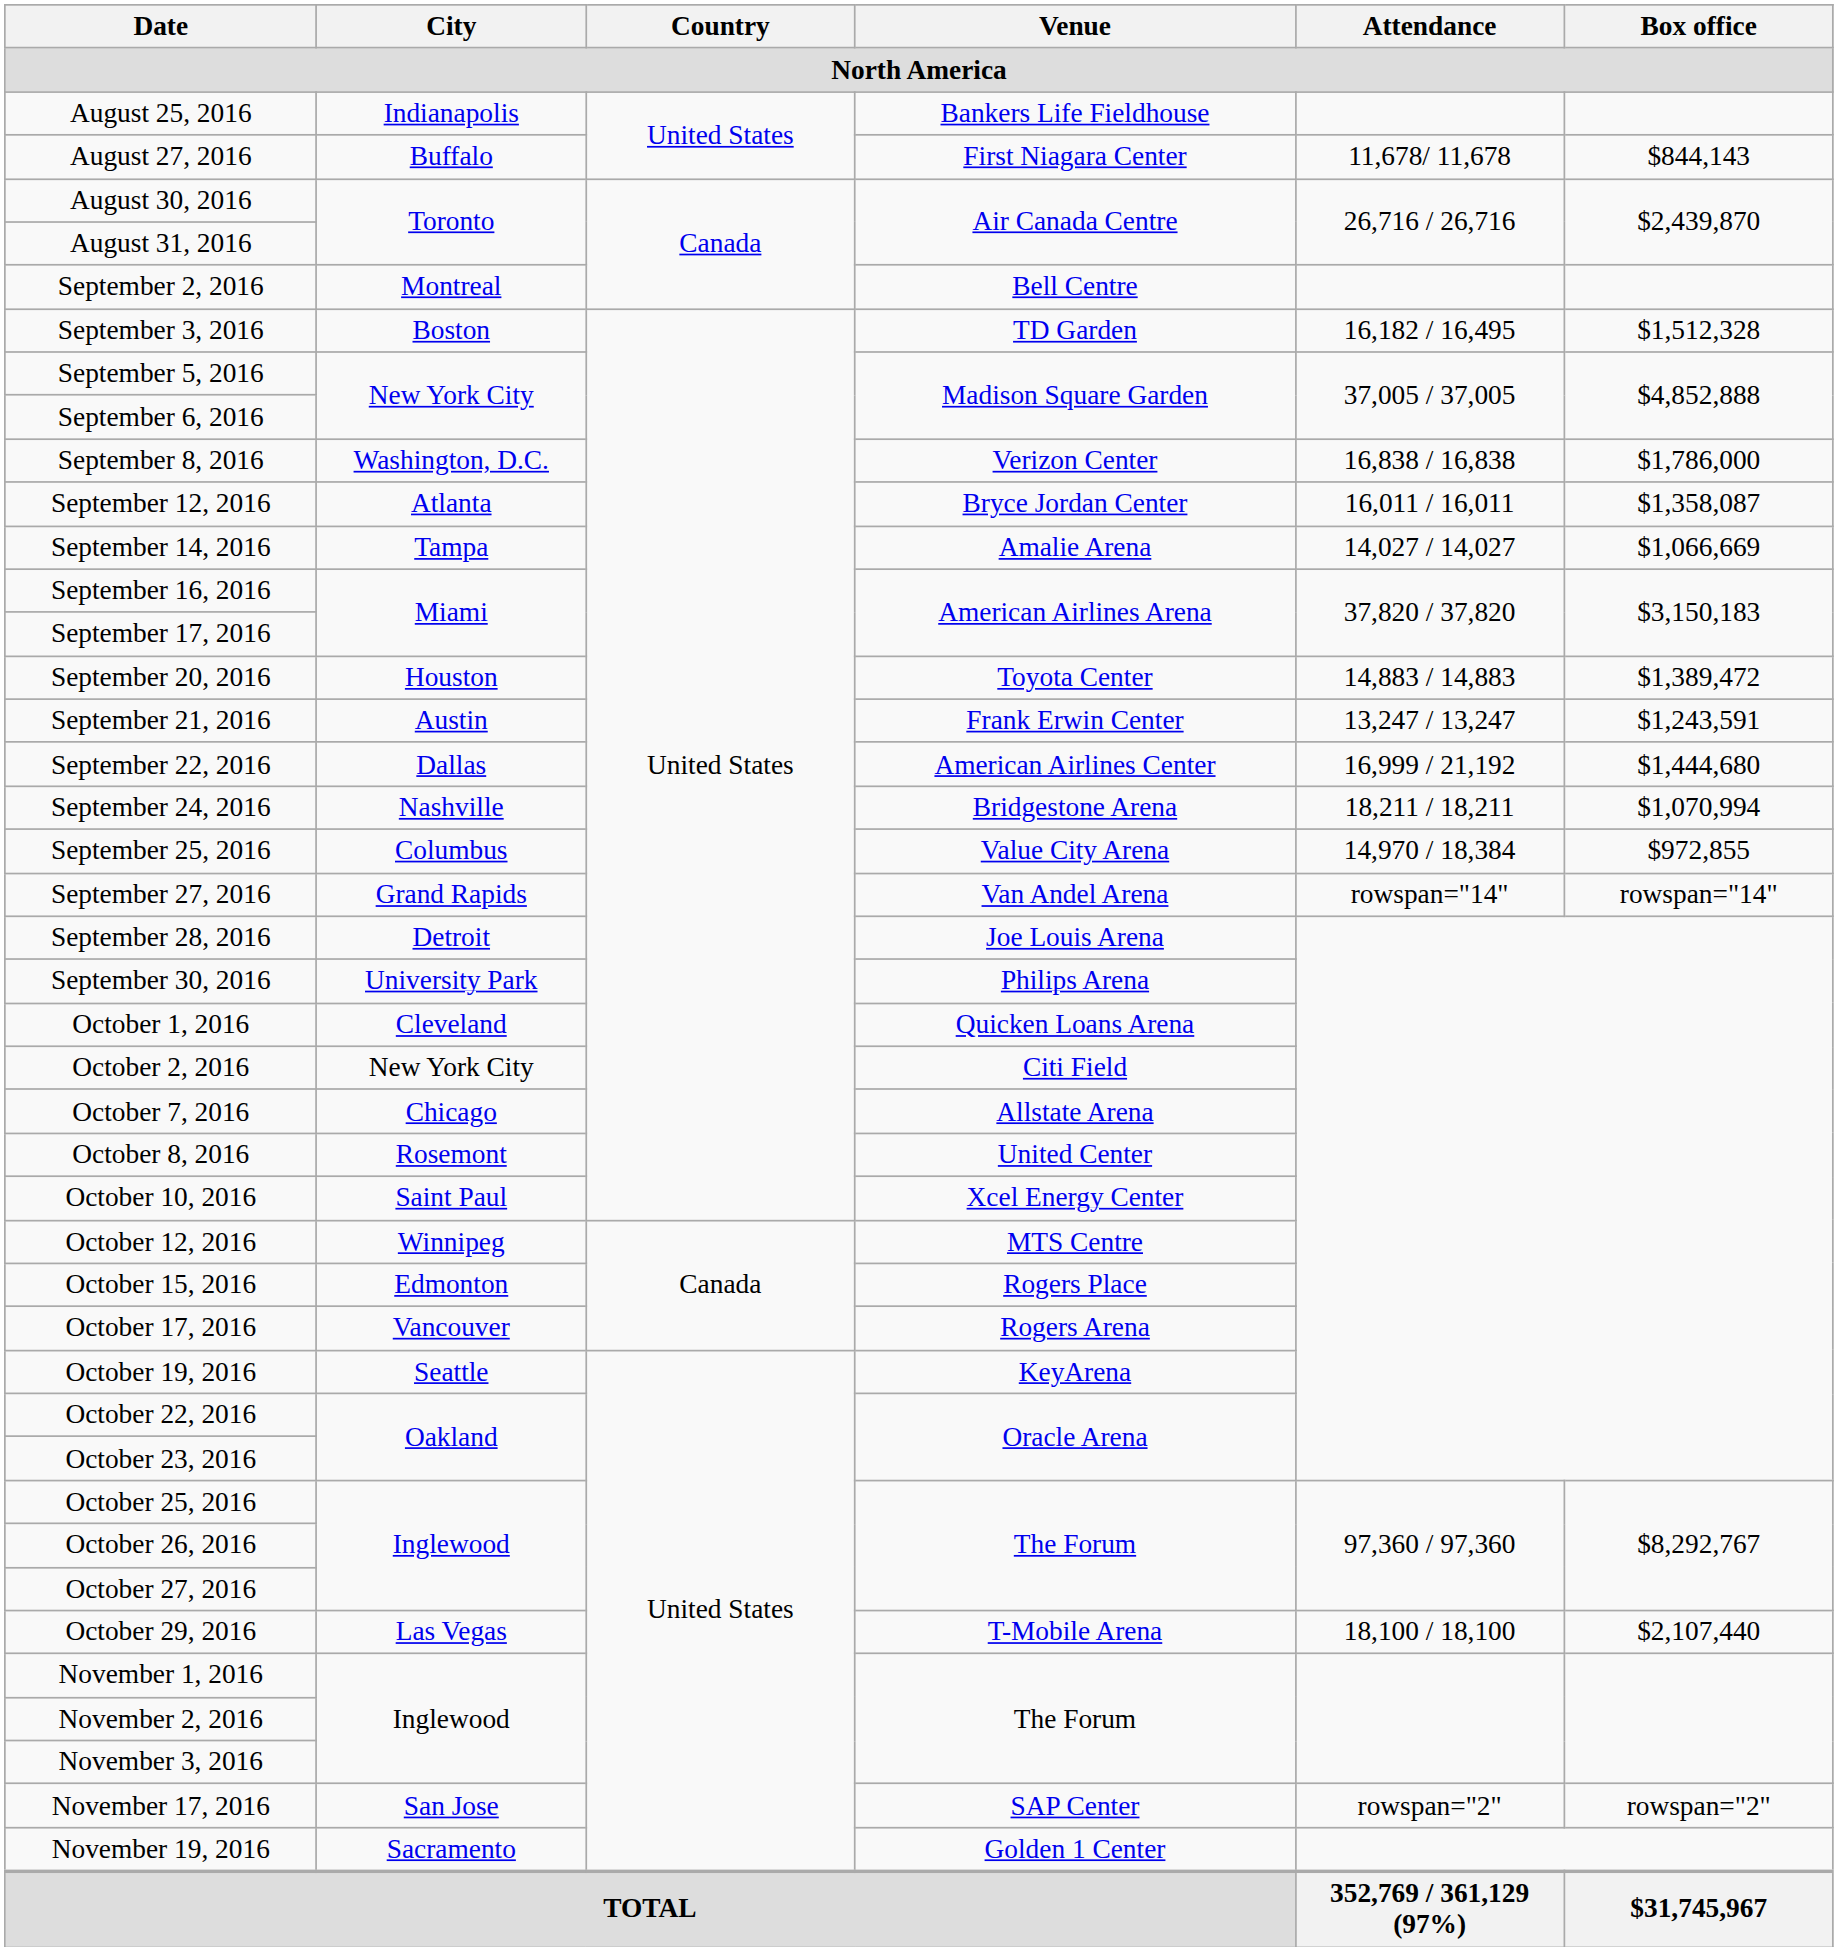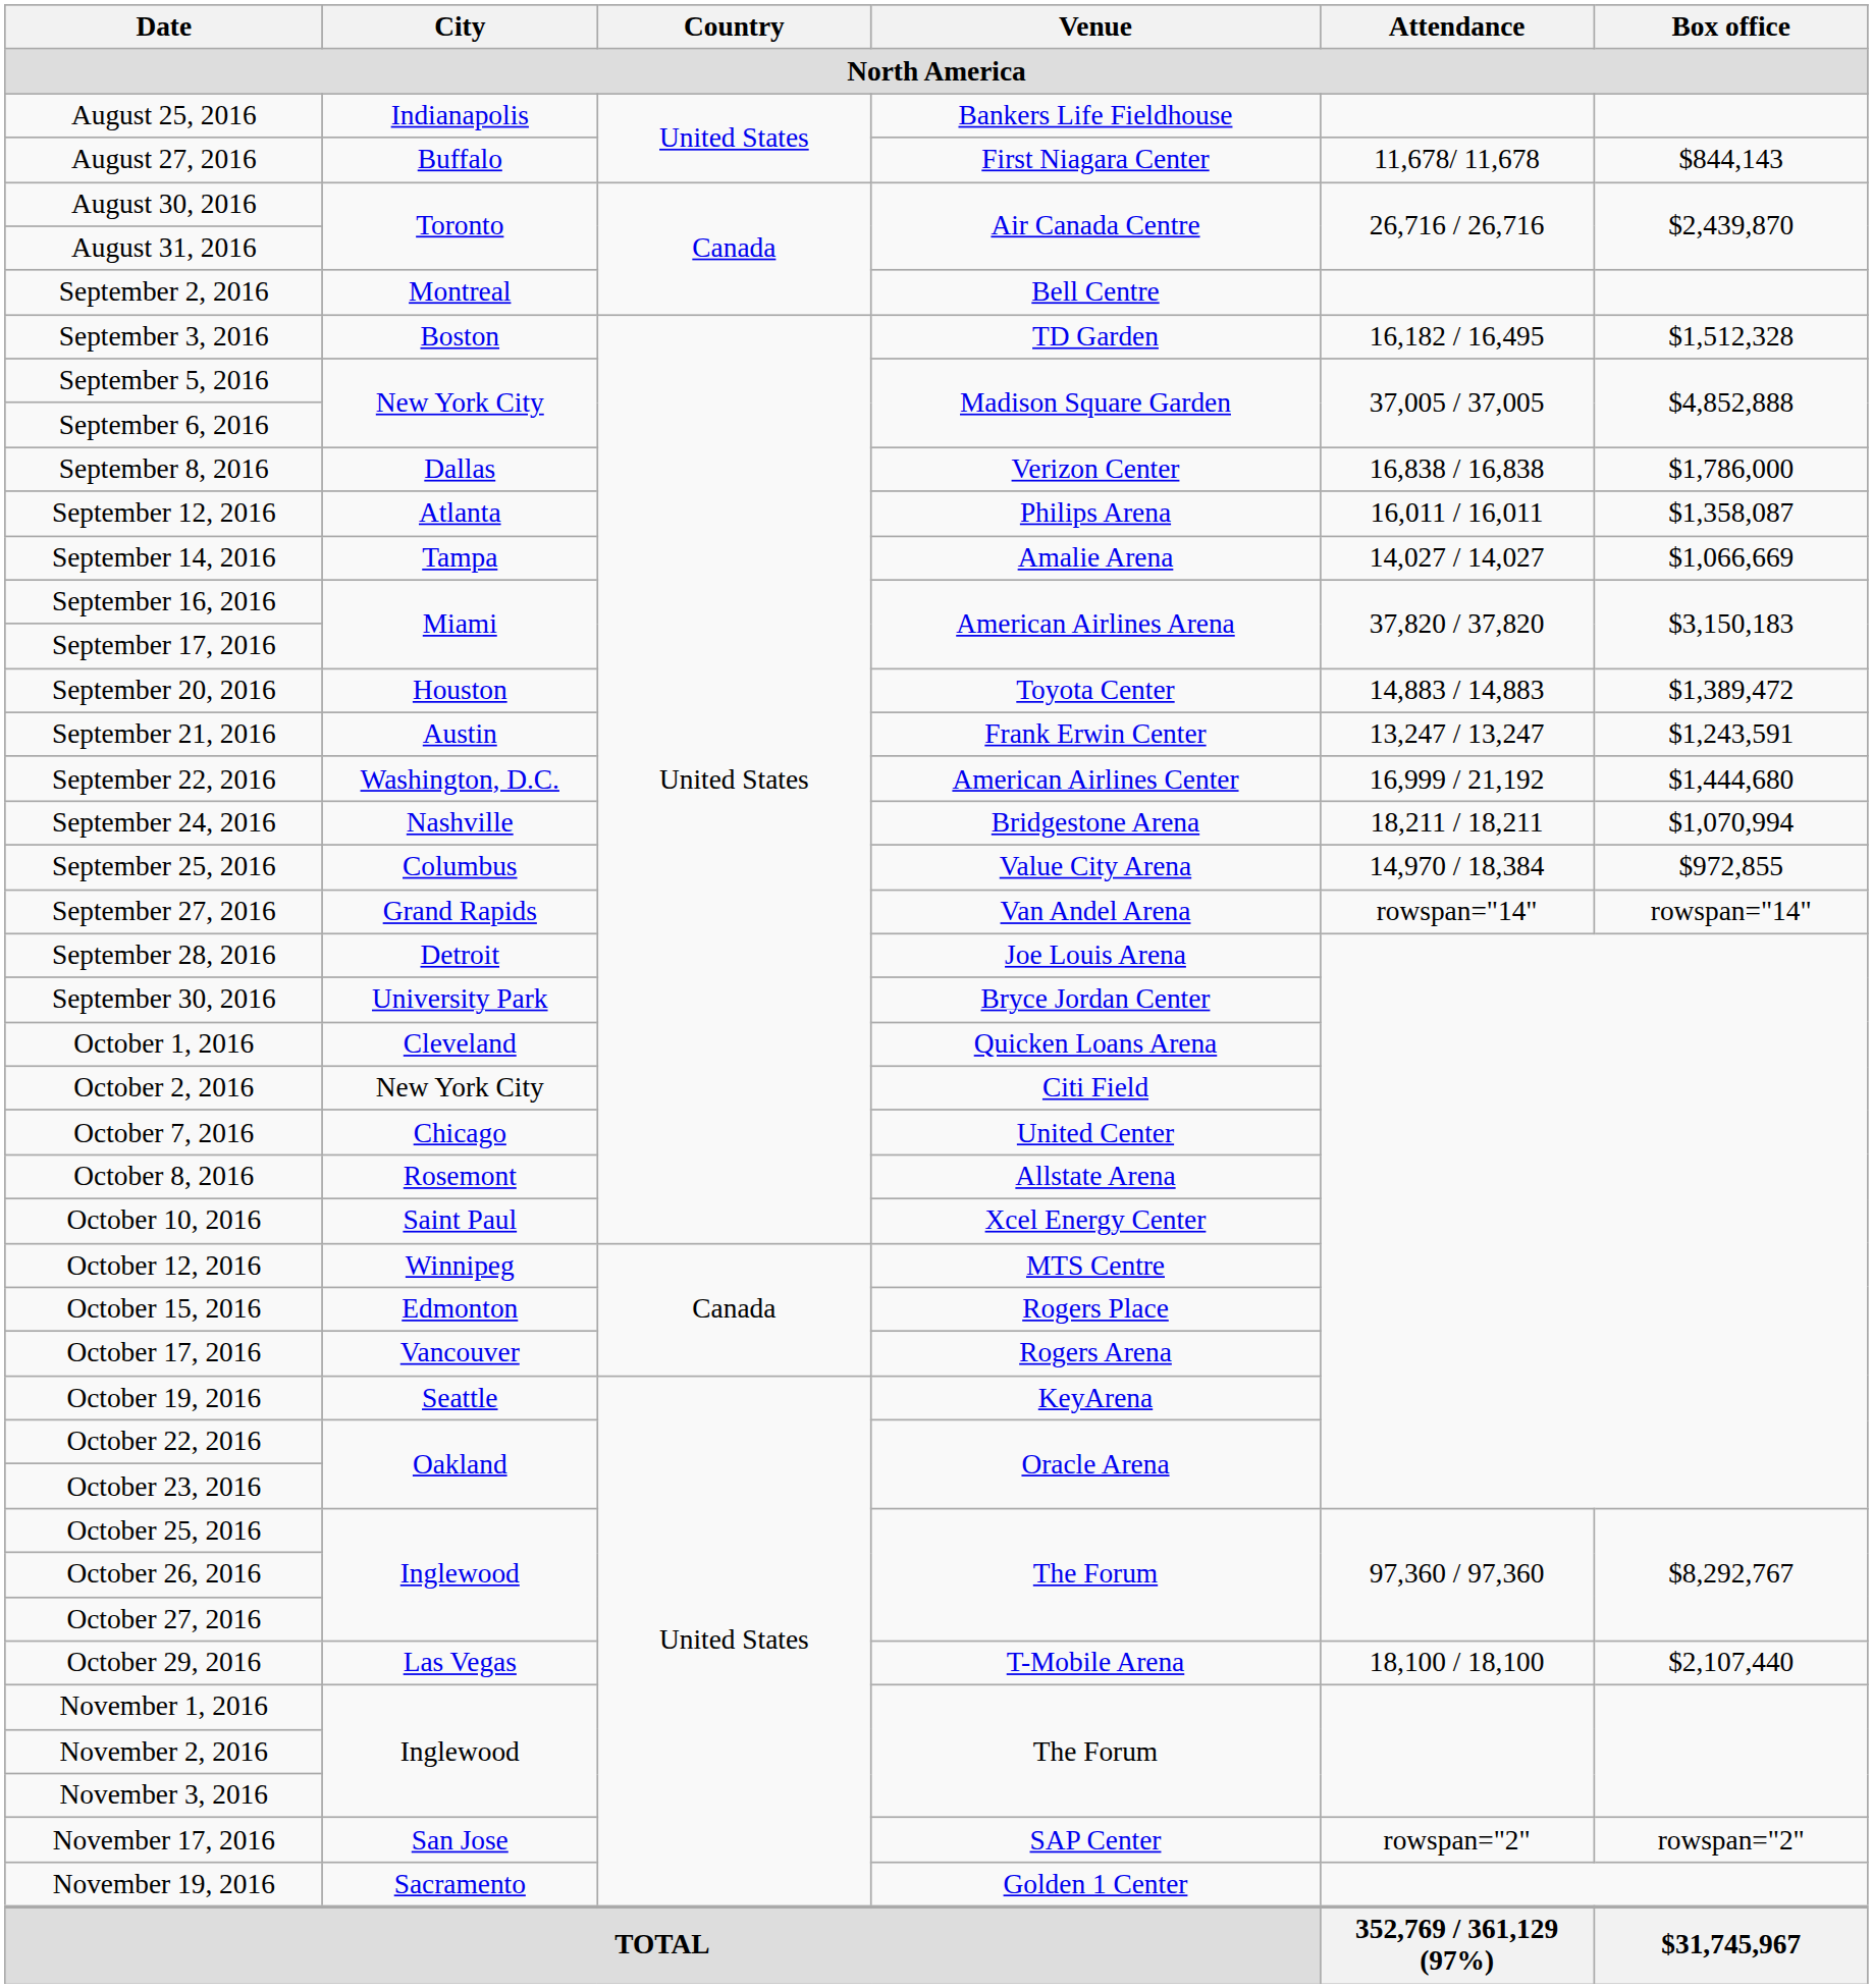September 8, 2016 | City: Washington, D.C. -> Dallas
September 12, 2016 | Venue: Bryce Jordan Center -> Philips Arena
September 22, 2016 | City: Dallas -> Washington, D.C.
September 30, 2016 | Venue: Philips Arena -> Bryce Jordan Center
October 7, 2016 | Venue: Allstate Arena -> United Center
October 8, 2016 | Venue: United Center -> Allstate Arena
